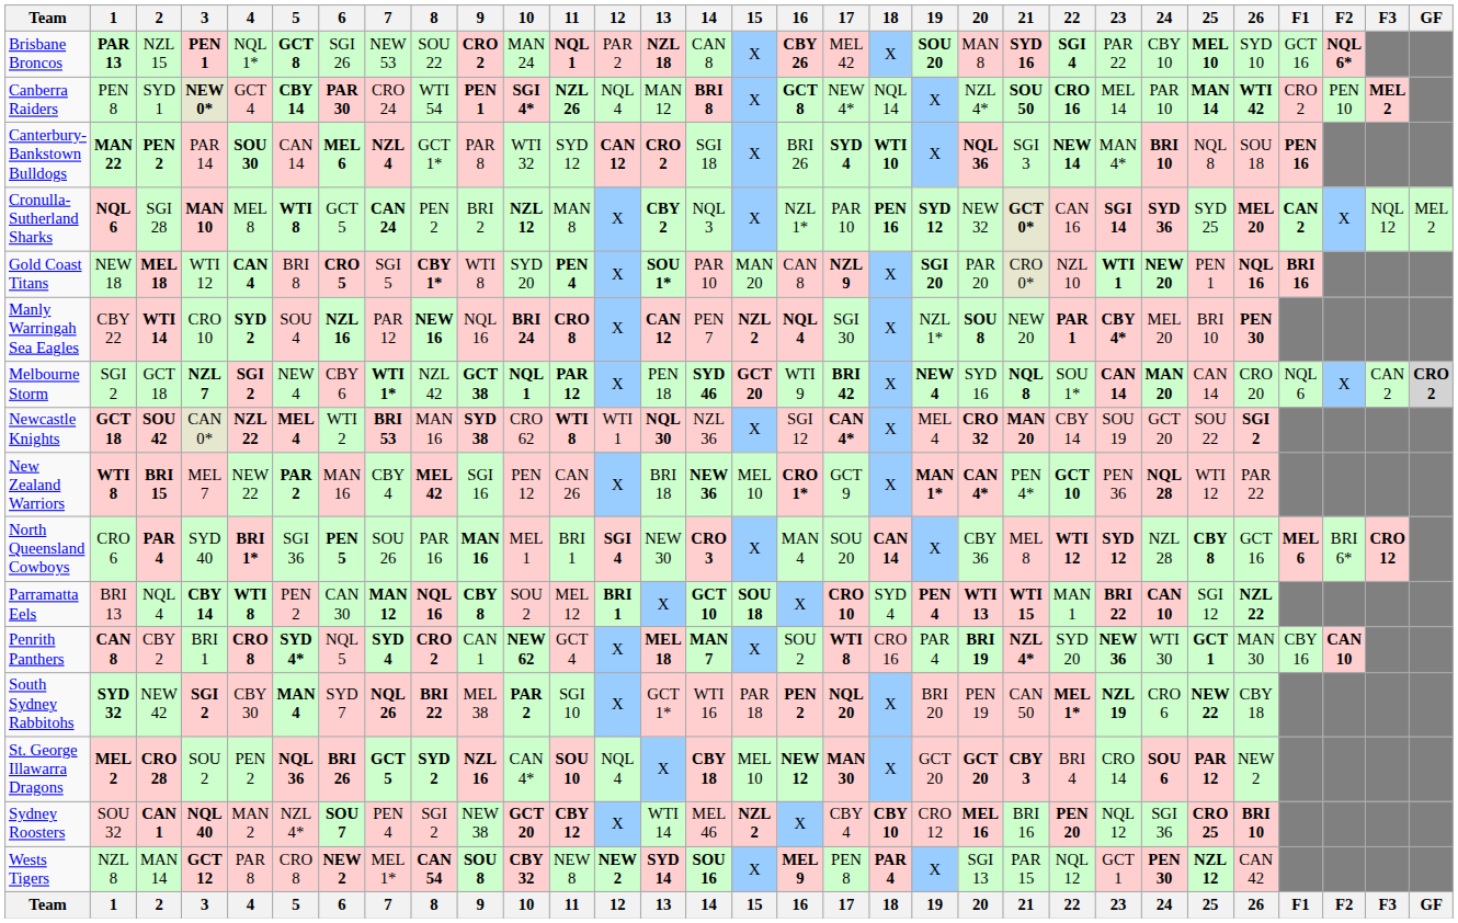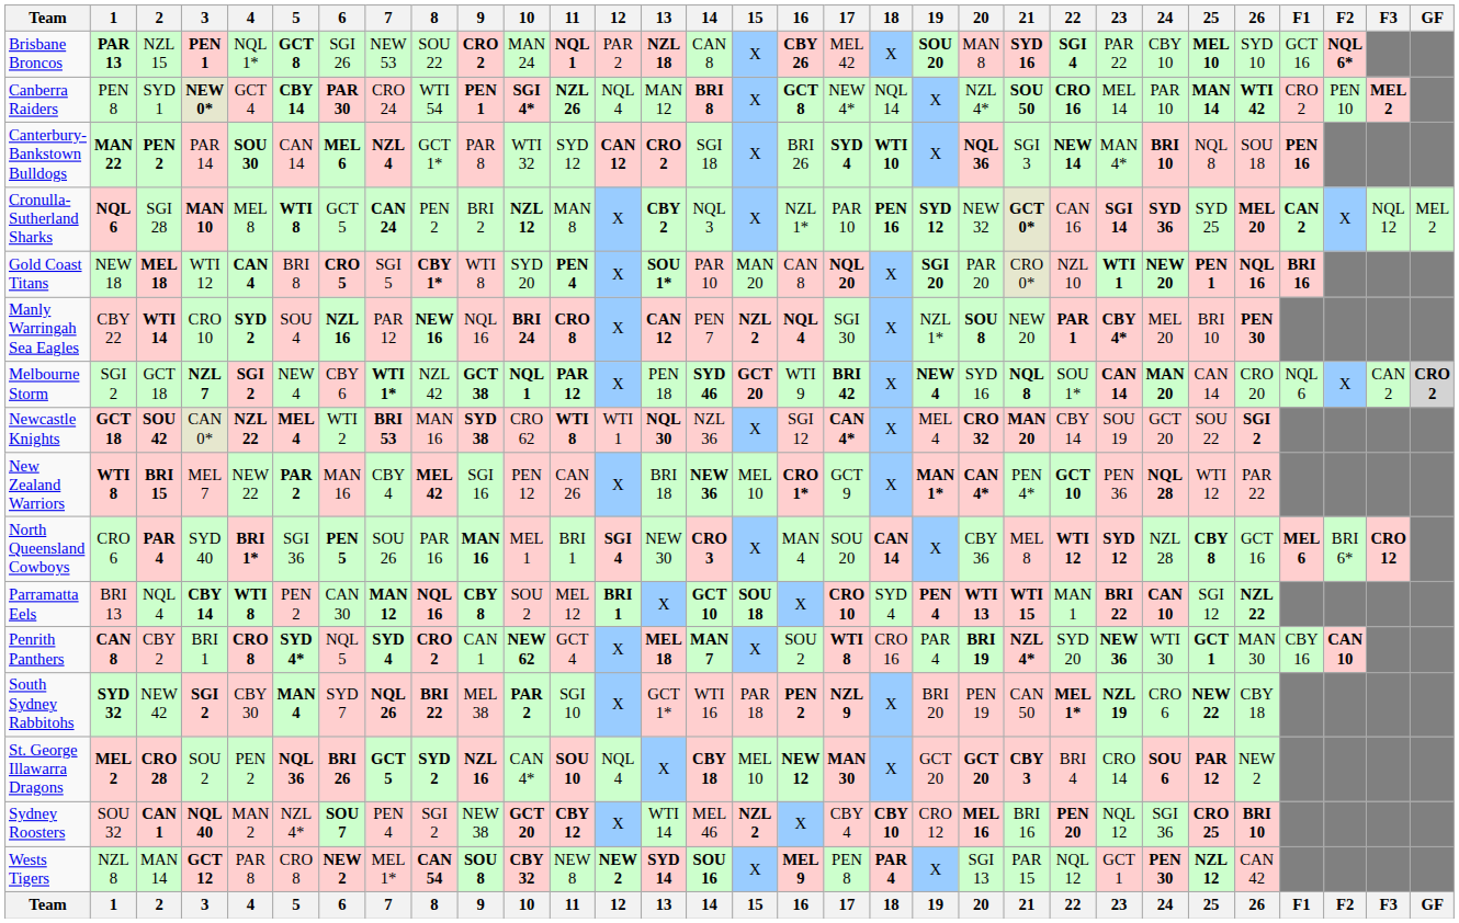Gold Coast Titans | 17: NZL 9 -> NQL 20
Gold Coast Titans | 25: normal -> bold
South Sydney Rabbitohs | 17: NQL 20 -> NZL 9
